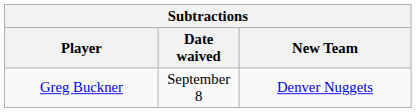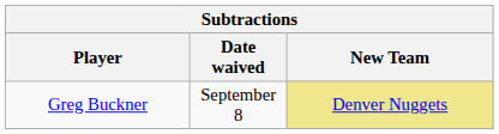Greg Buckner | New Team: no background -> khaki background
